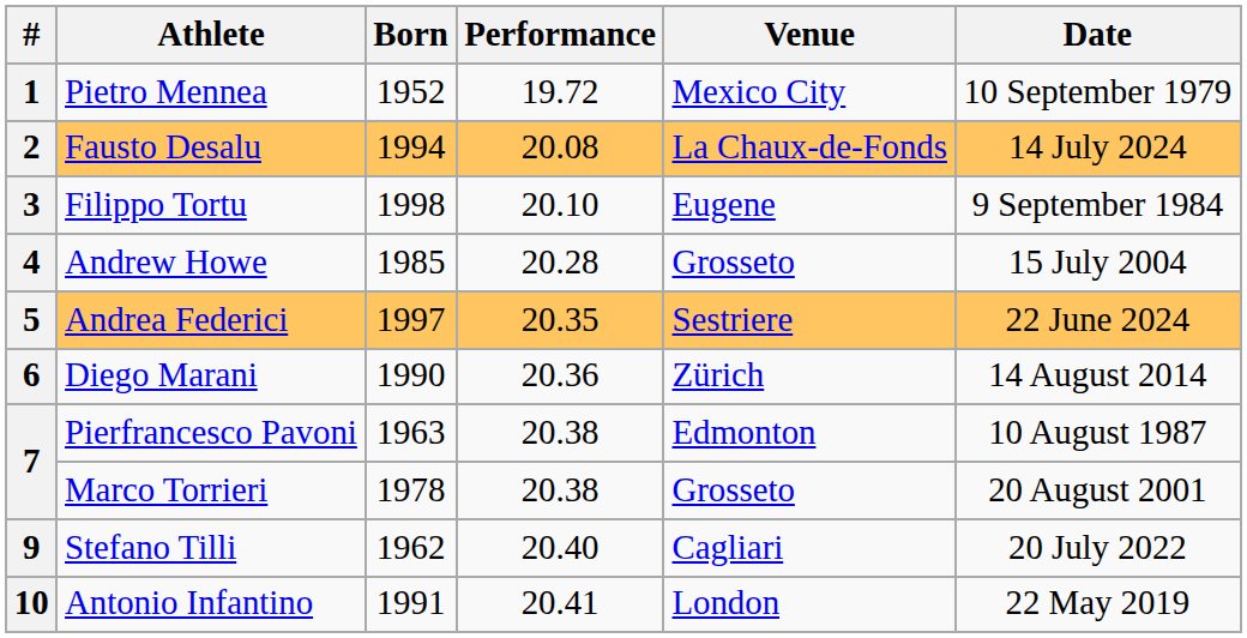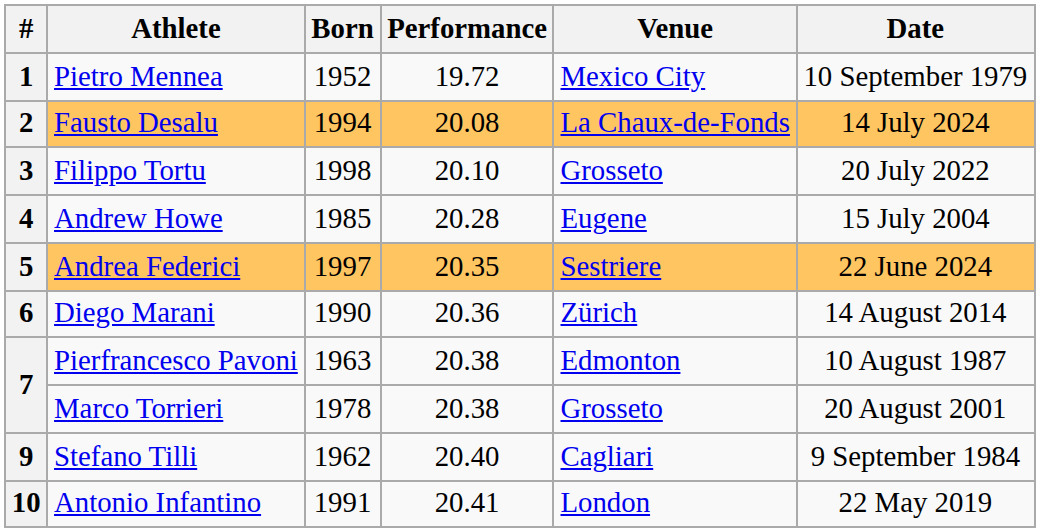3 | Venue: Eugene -> Grosseto
3 | Date: 9 September 1984 -> 20 July 2022
4 | Venue: Grosseto -> Eugene
9 | Date: 20 July 2022 -> 9 September 1984
